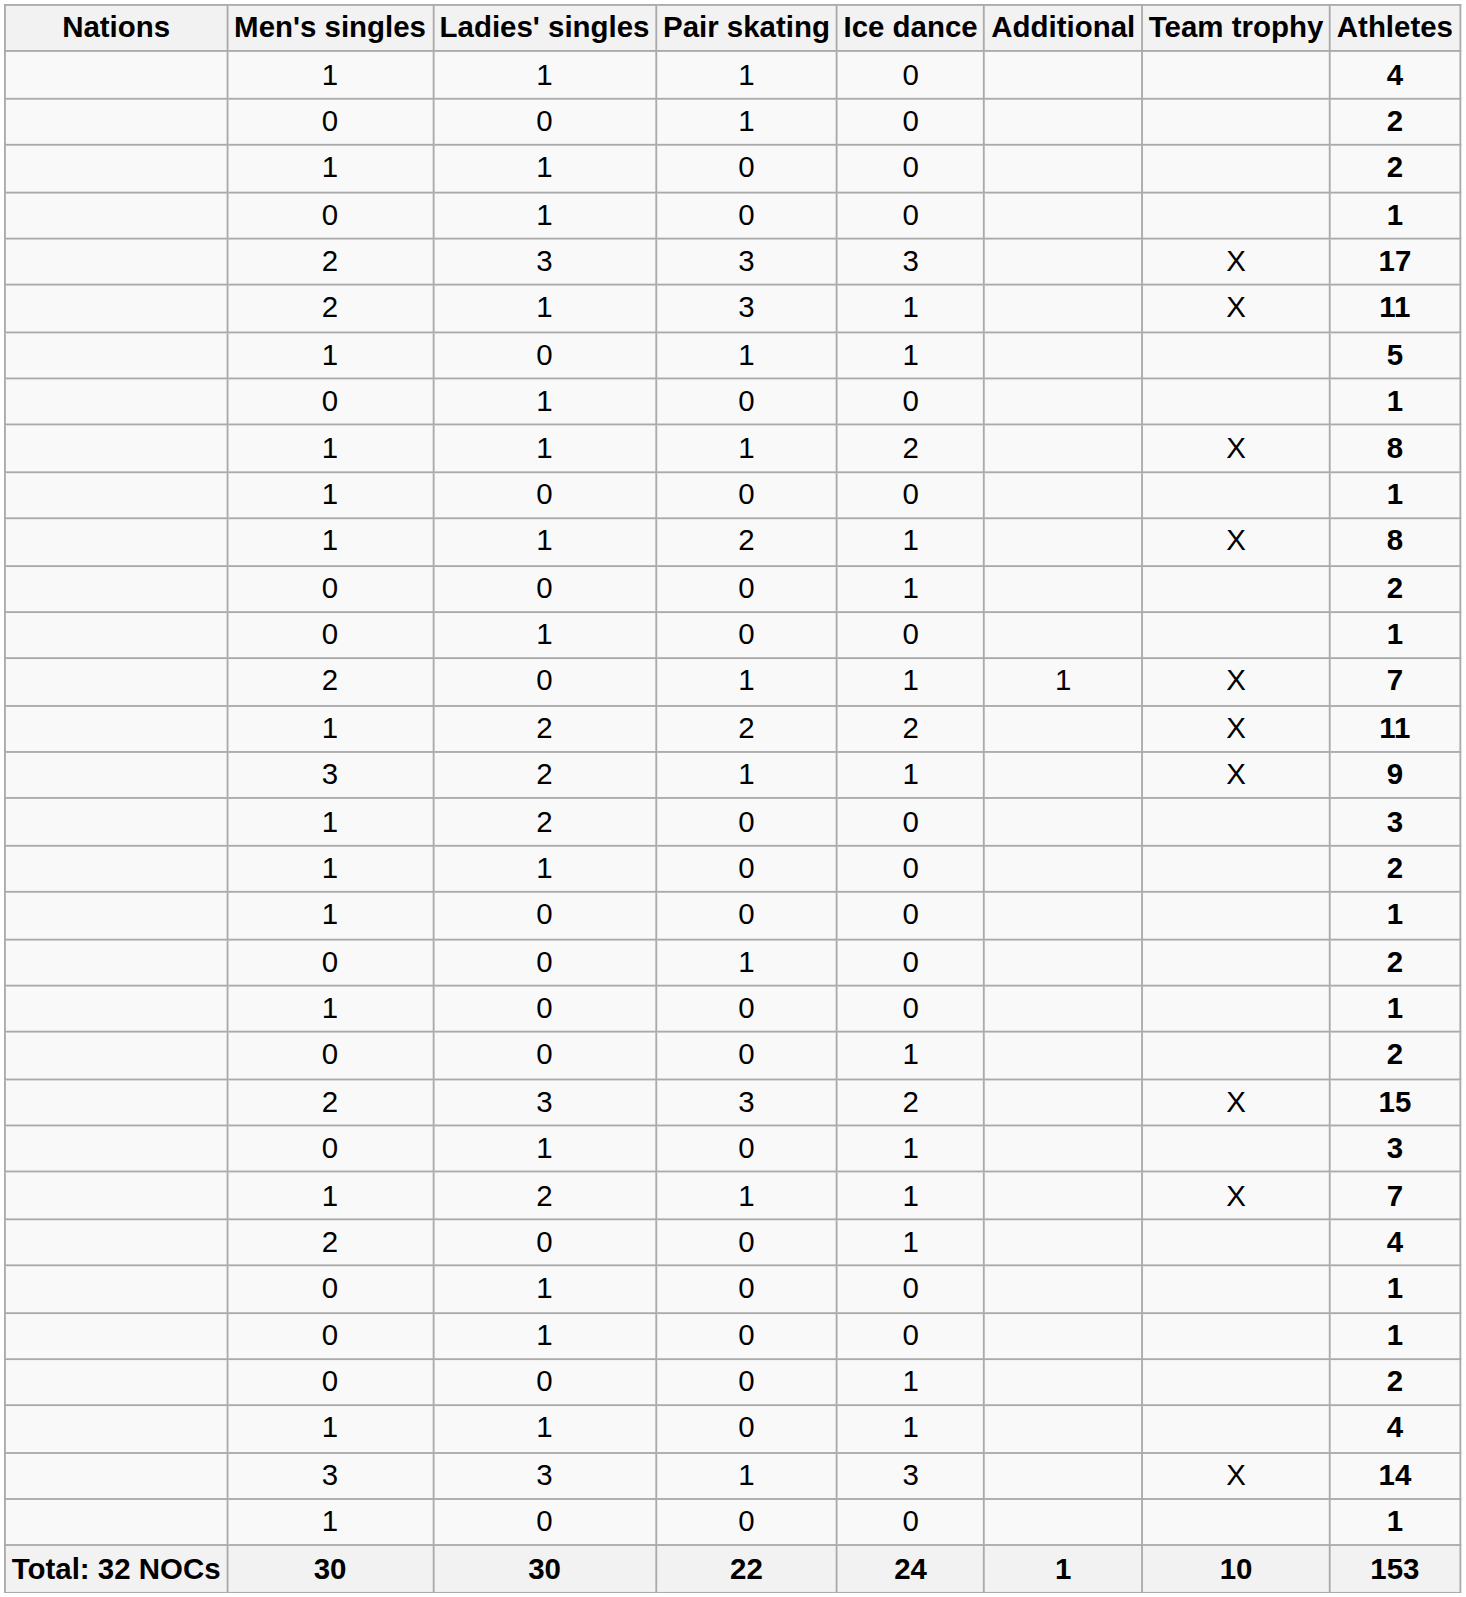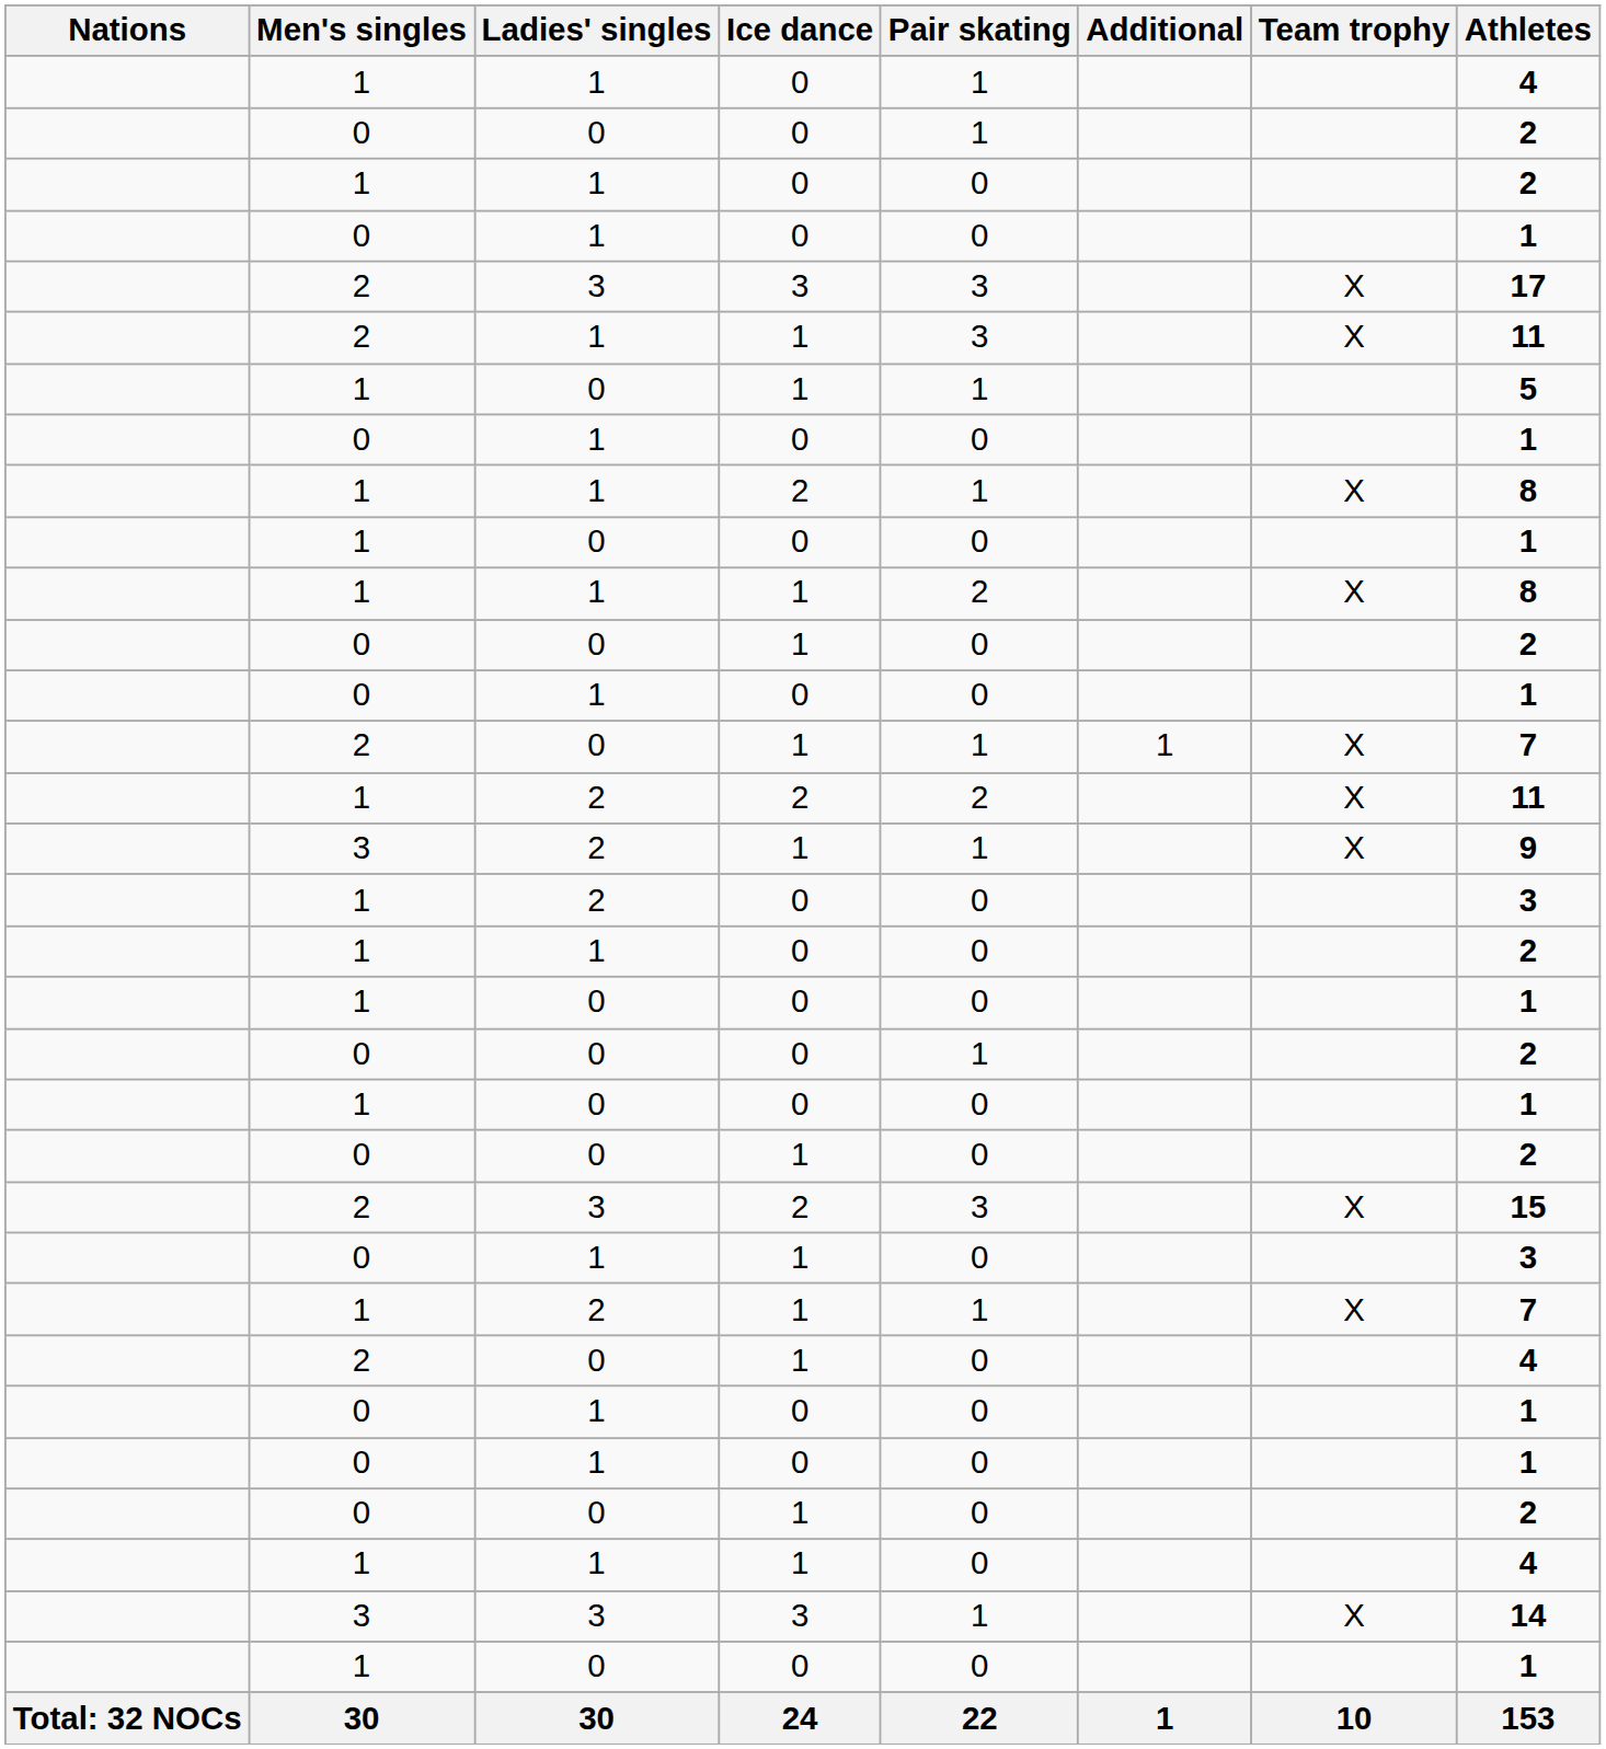columns swapped: Pair skating <-> Ice dance
